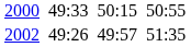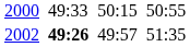2002 | column 2: normal -> bold
